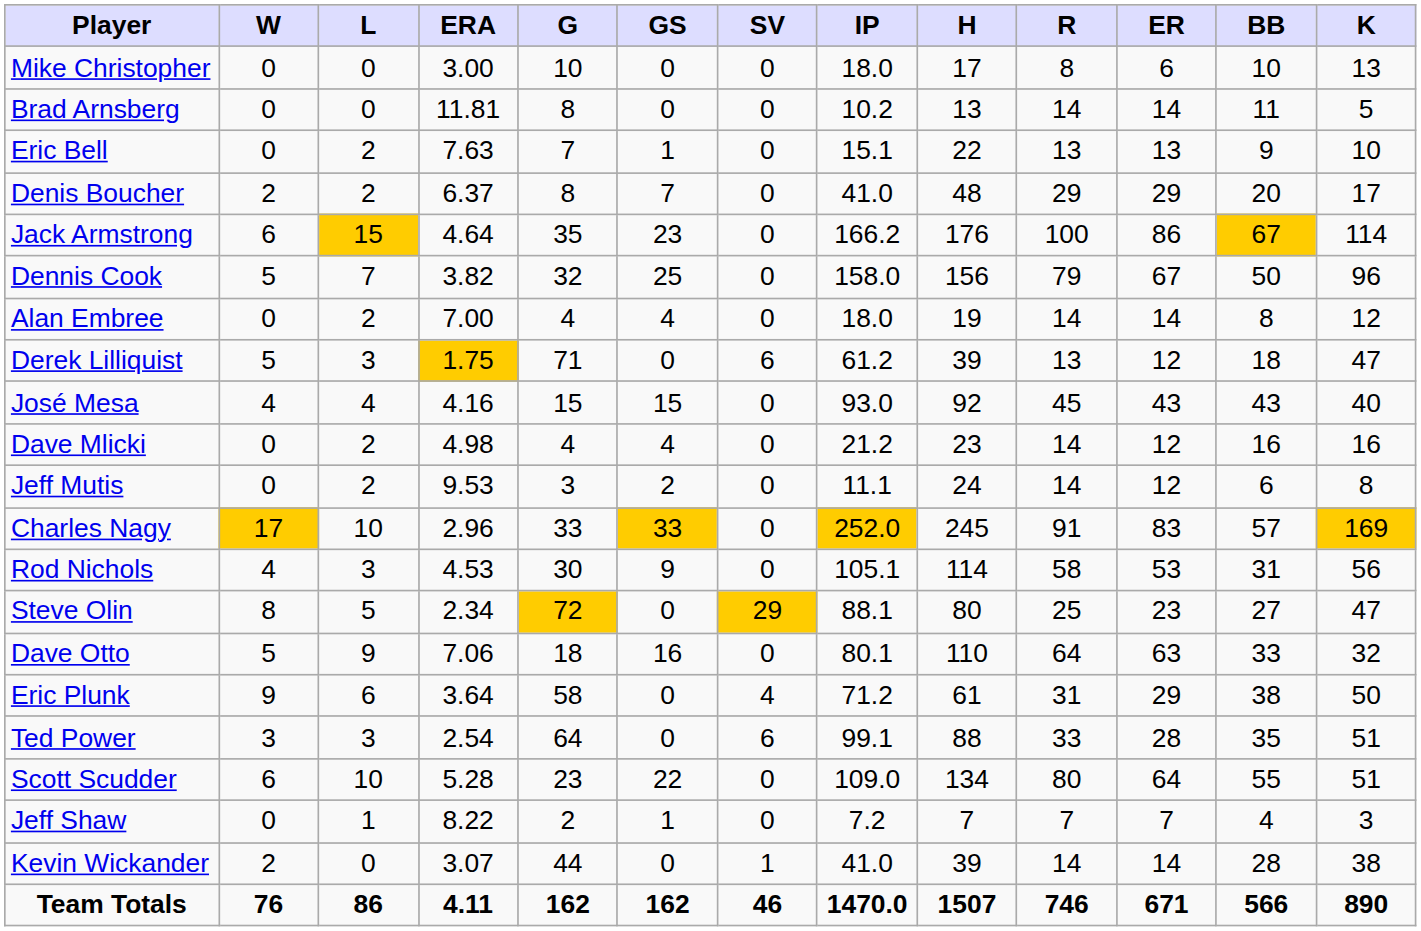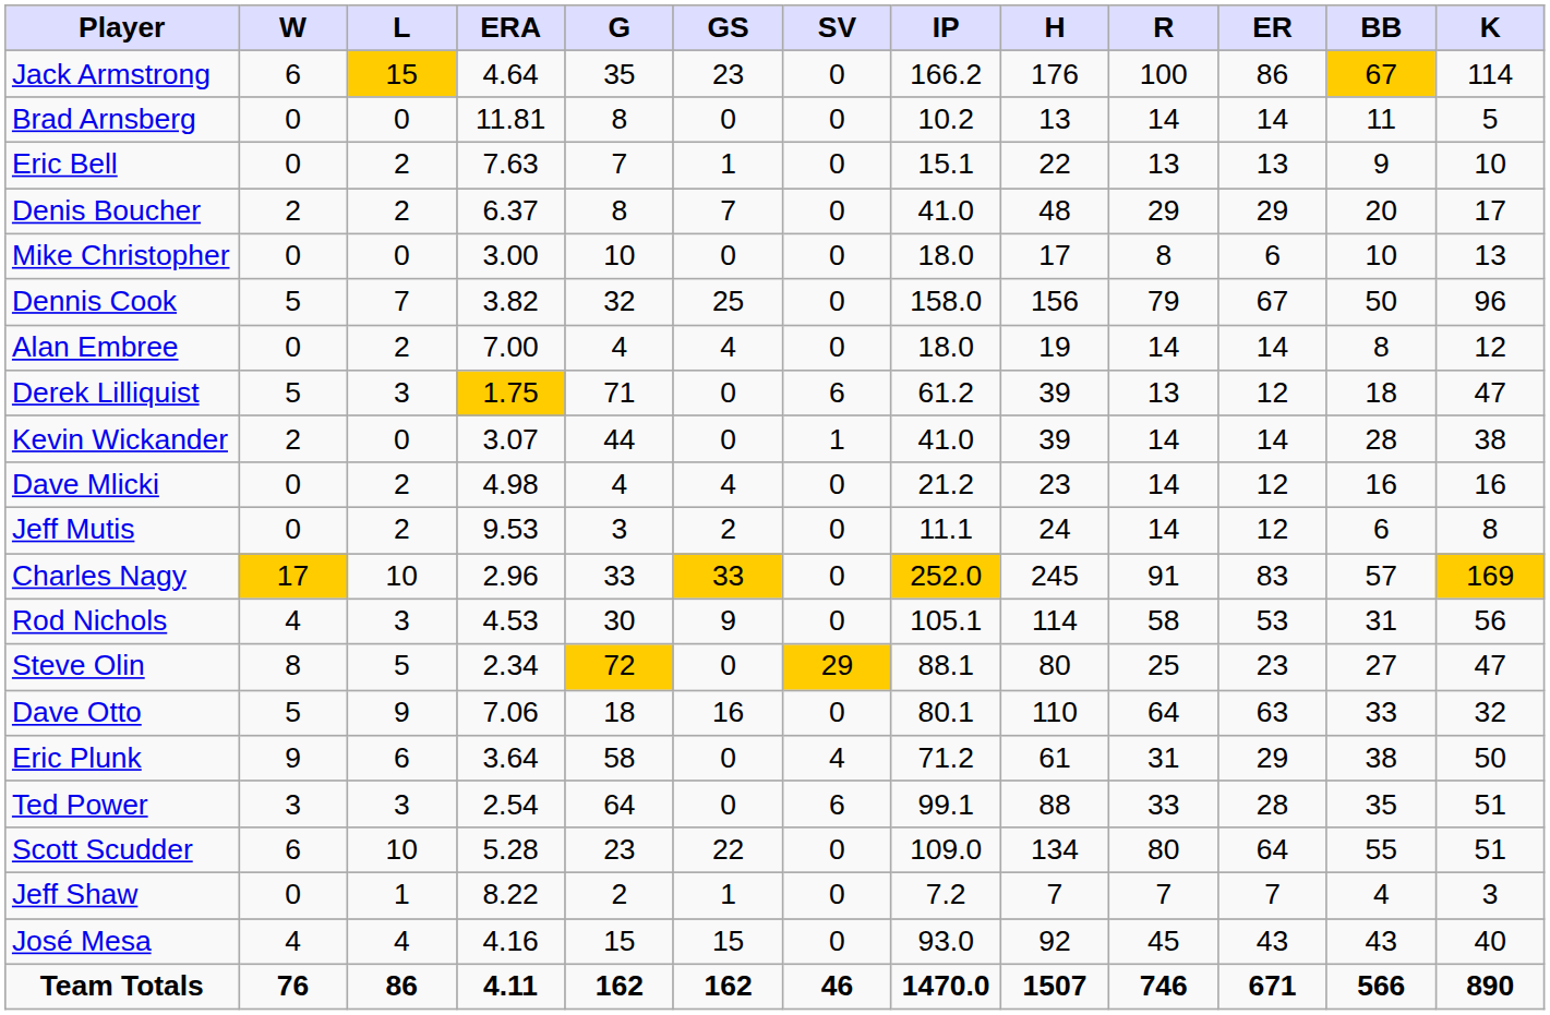rows swapped: Jack Armstrong <-> Mike Christopher
rows swapped: José Mesa <-> Kevin Wickander
